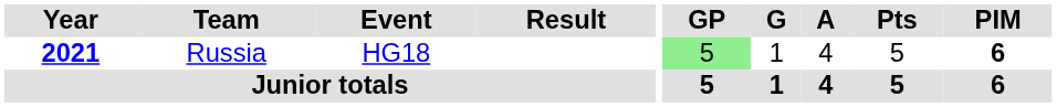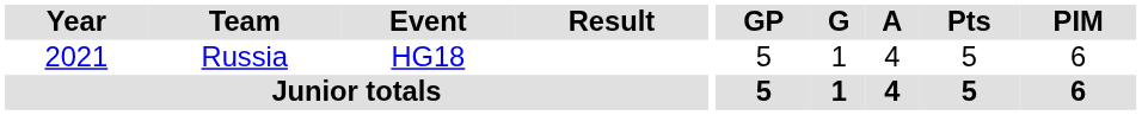Russia | Year: bold -> normal
Russia | GP: lightgreen background -> no background
Russia | PIM: bold -> normal
